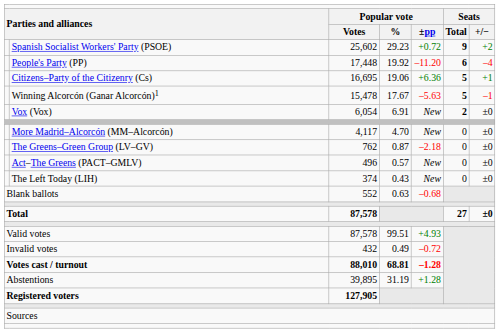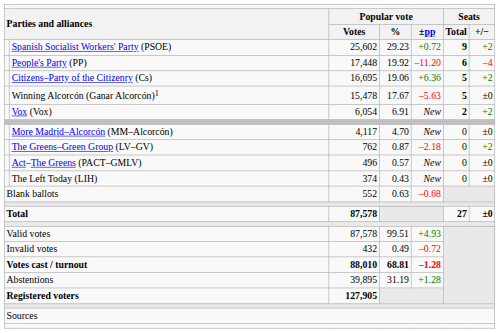Citizens–Party of the Citizenry (Cs) | column 7: +1 -> +2
Winning Alcorcón (Ganar Alcorcón)1 | column 7: –1 -> ±0
Vox (Vox) | column 7: ±0 -> +2
The Greens–Green Group (LV–GV) | column 7: ±0 -> +2
